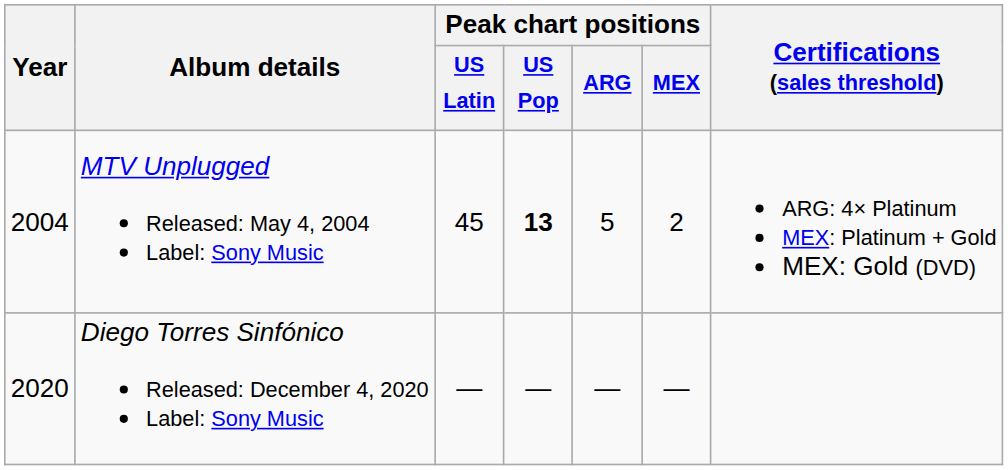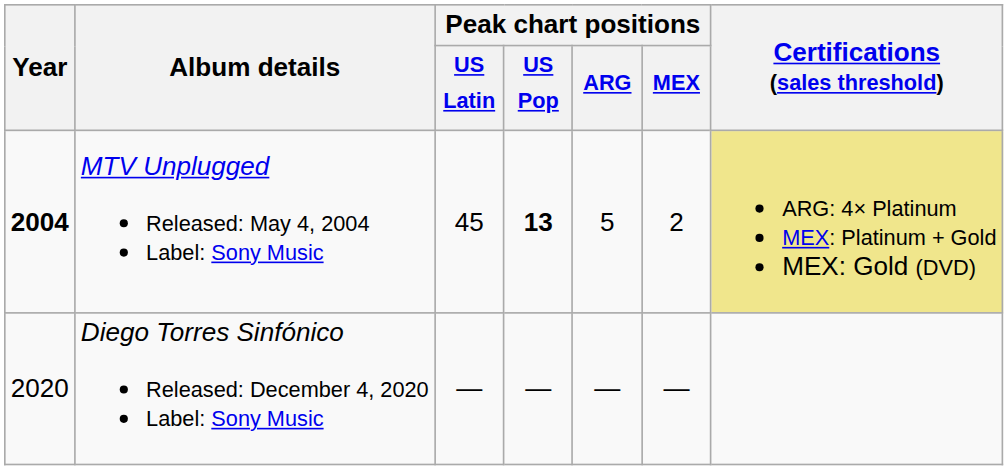MTV Unplugged Released: May 4, 2004 Label: Sony Music | Year: normal -> bold
MTV Unplugged Released: May 4, 2004 Label: Sony Music | Certifications (sales threshold): no background -> khaki background
